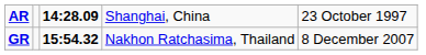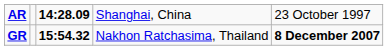GR | column 5: normal -> bold
